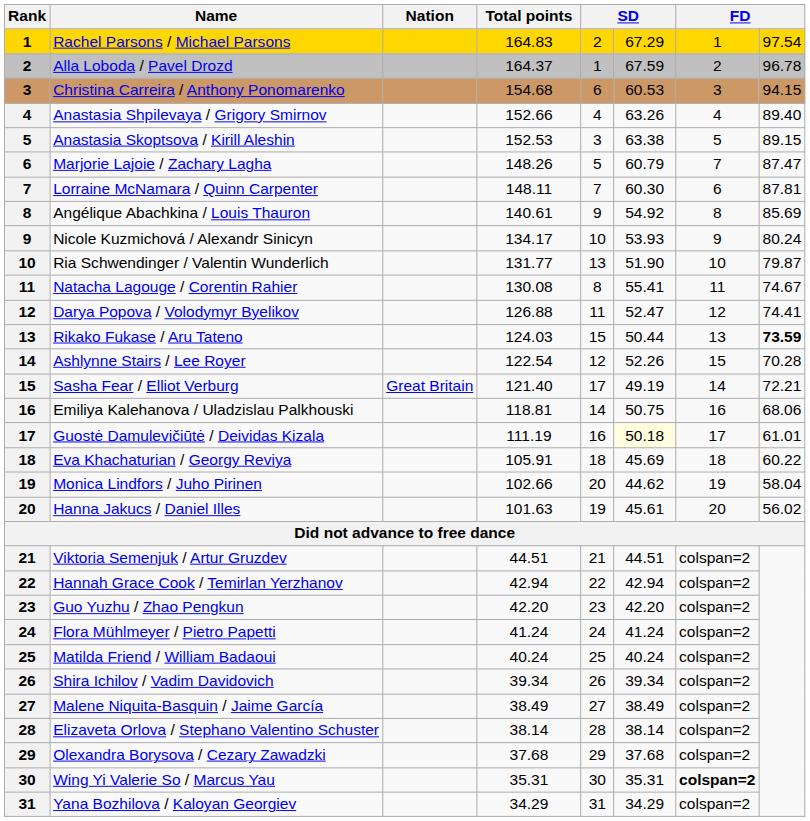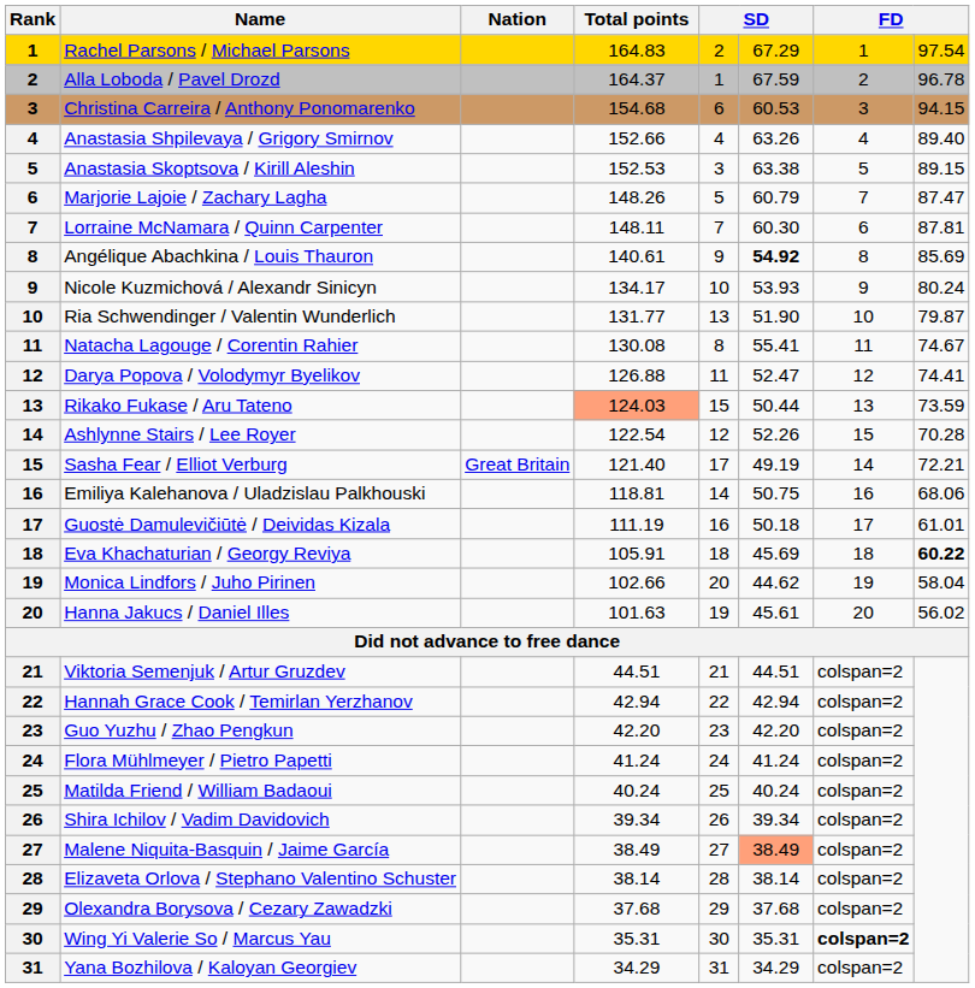Angélique Abachkina / Louis Thauron | column 6: normal -> bold
Rikako Fukase / Aru Tateno | Total points: no background -> lightsalmon background
Rikako Fukase / Aru Tateno | column 8: bold -> normal
Guostė Damulevičiūtė / Deividas Kizala | column 6: lightyellow background -> no background
Eva Khachaturian / Georgy Reviya | column 8: normal -> bold
Malene Niquita-Basquin / Jaime García | column 6: no background -> lightsalmon background
